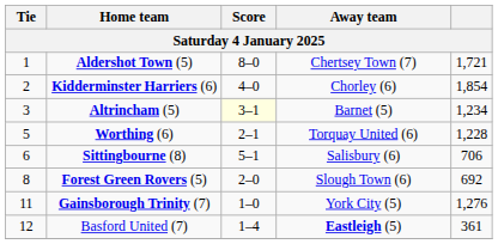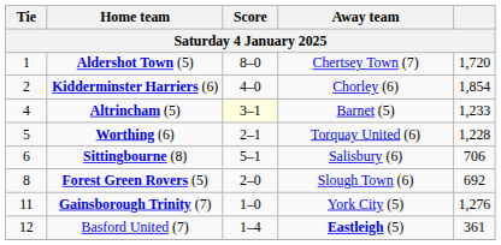Aldershot Town (5) | column 5: 1,721 -> 1,720
Altrincham (5) | Tie: 3 -> 4
Altrincham (5) | column 5: 1,234 -> 1,233
